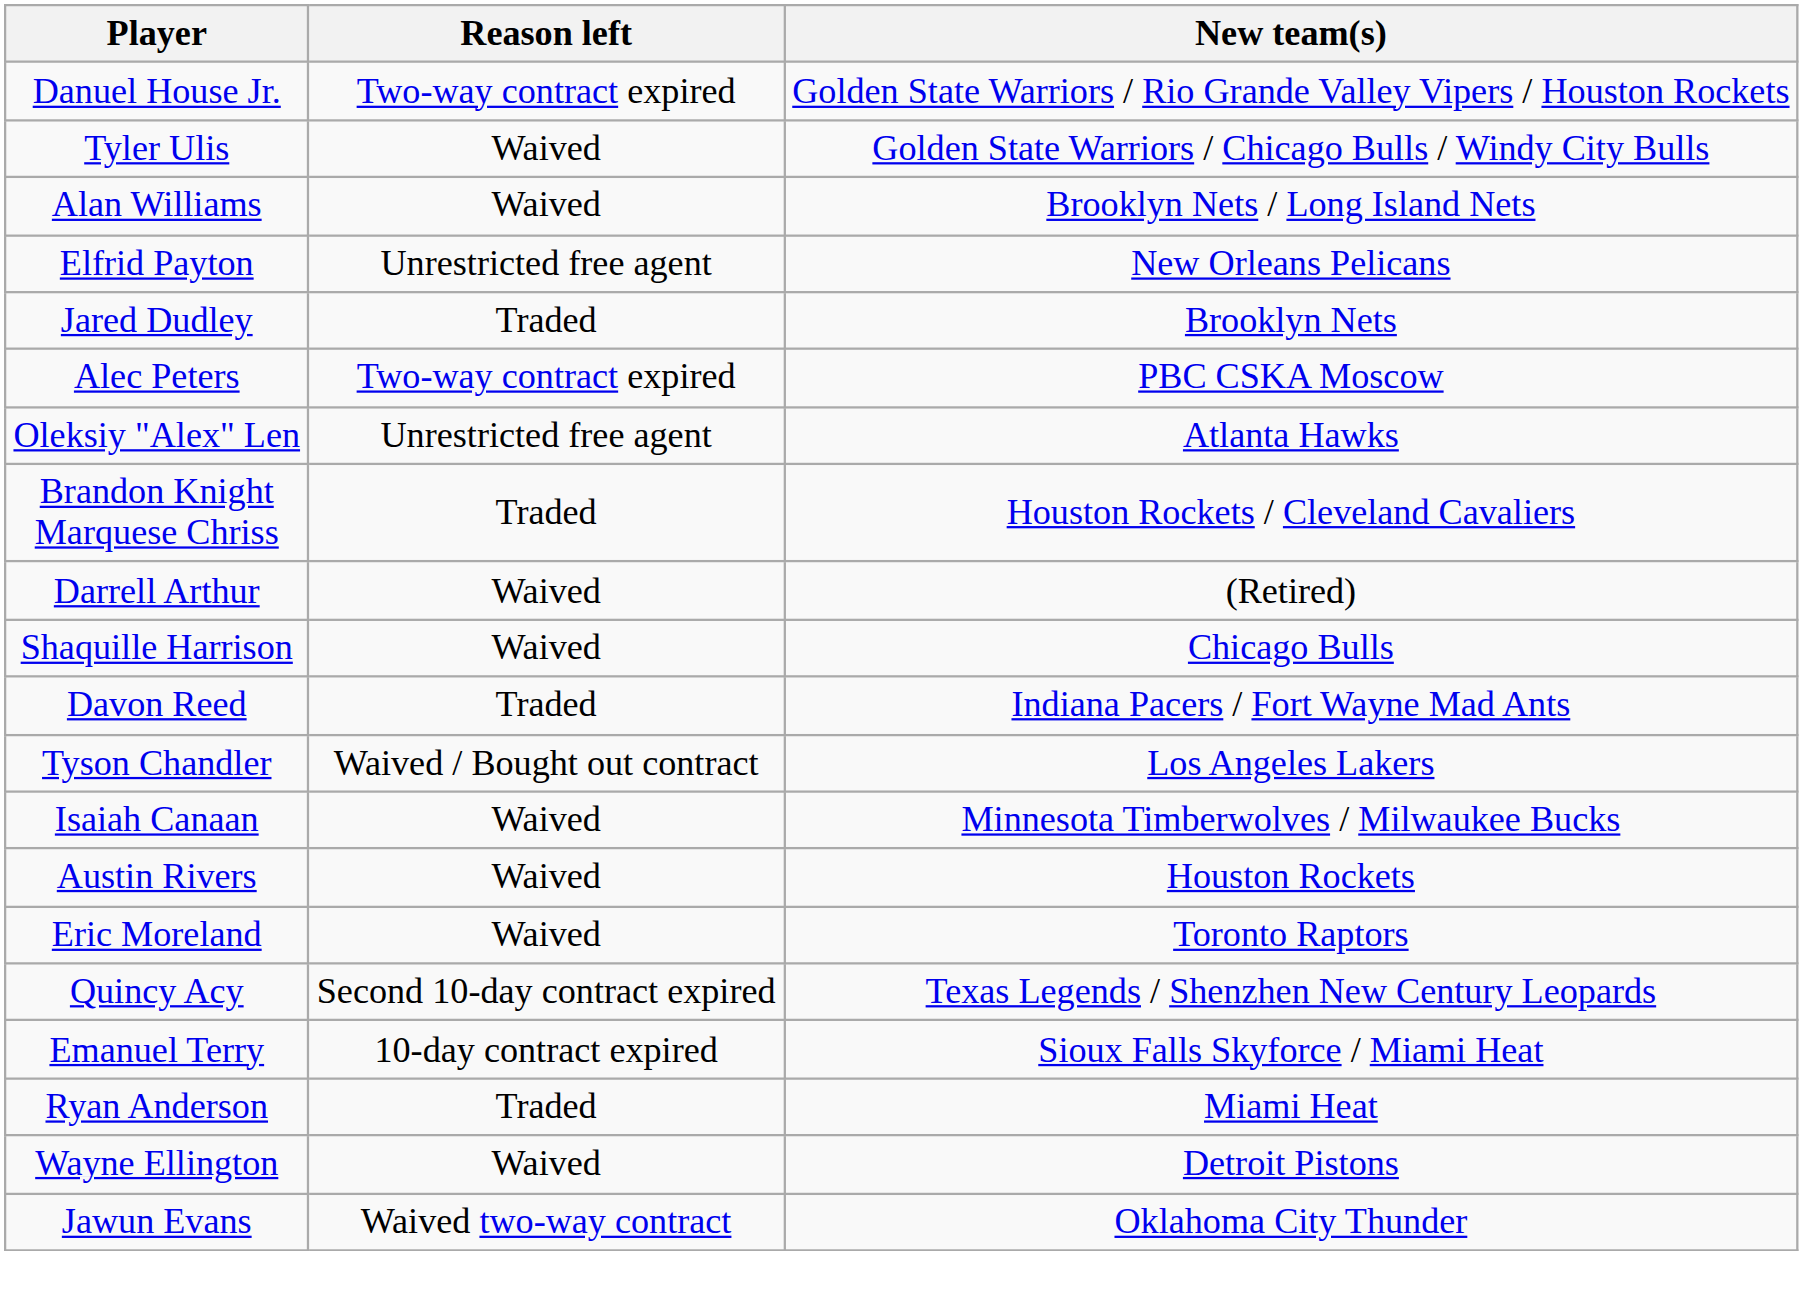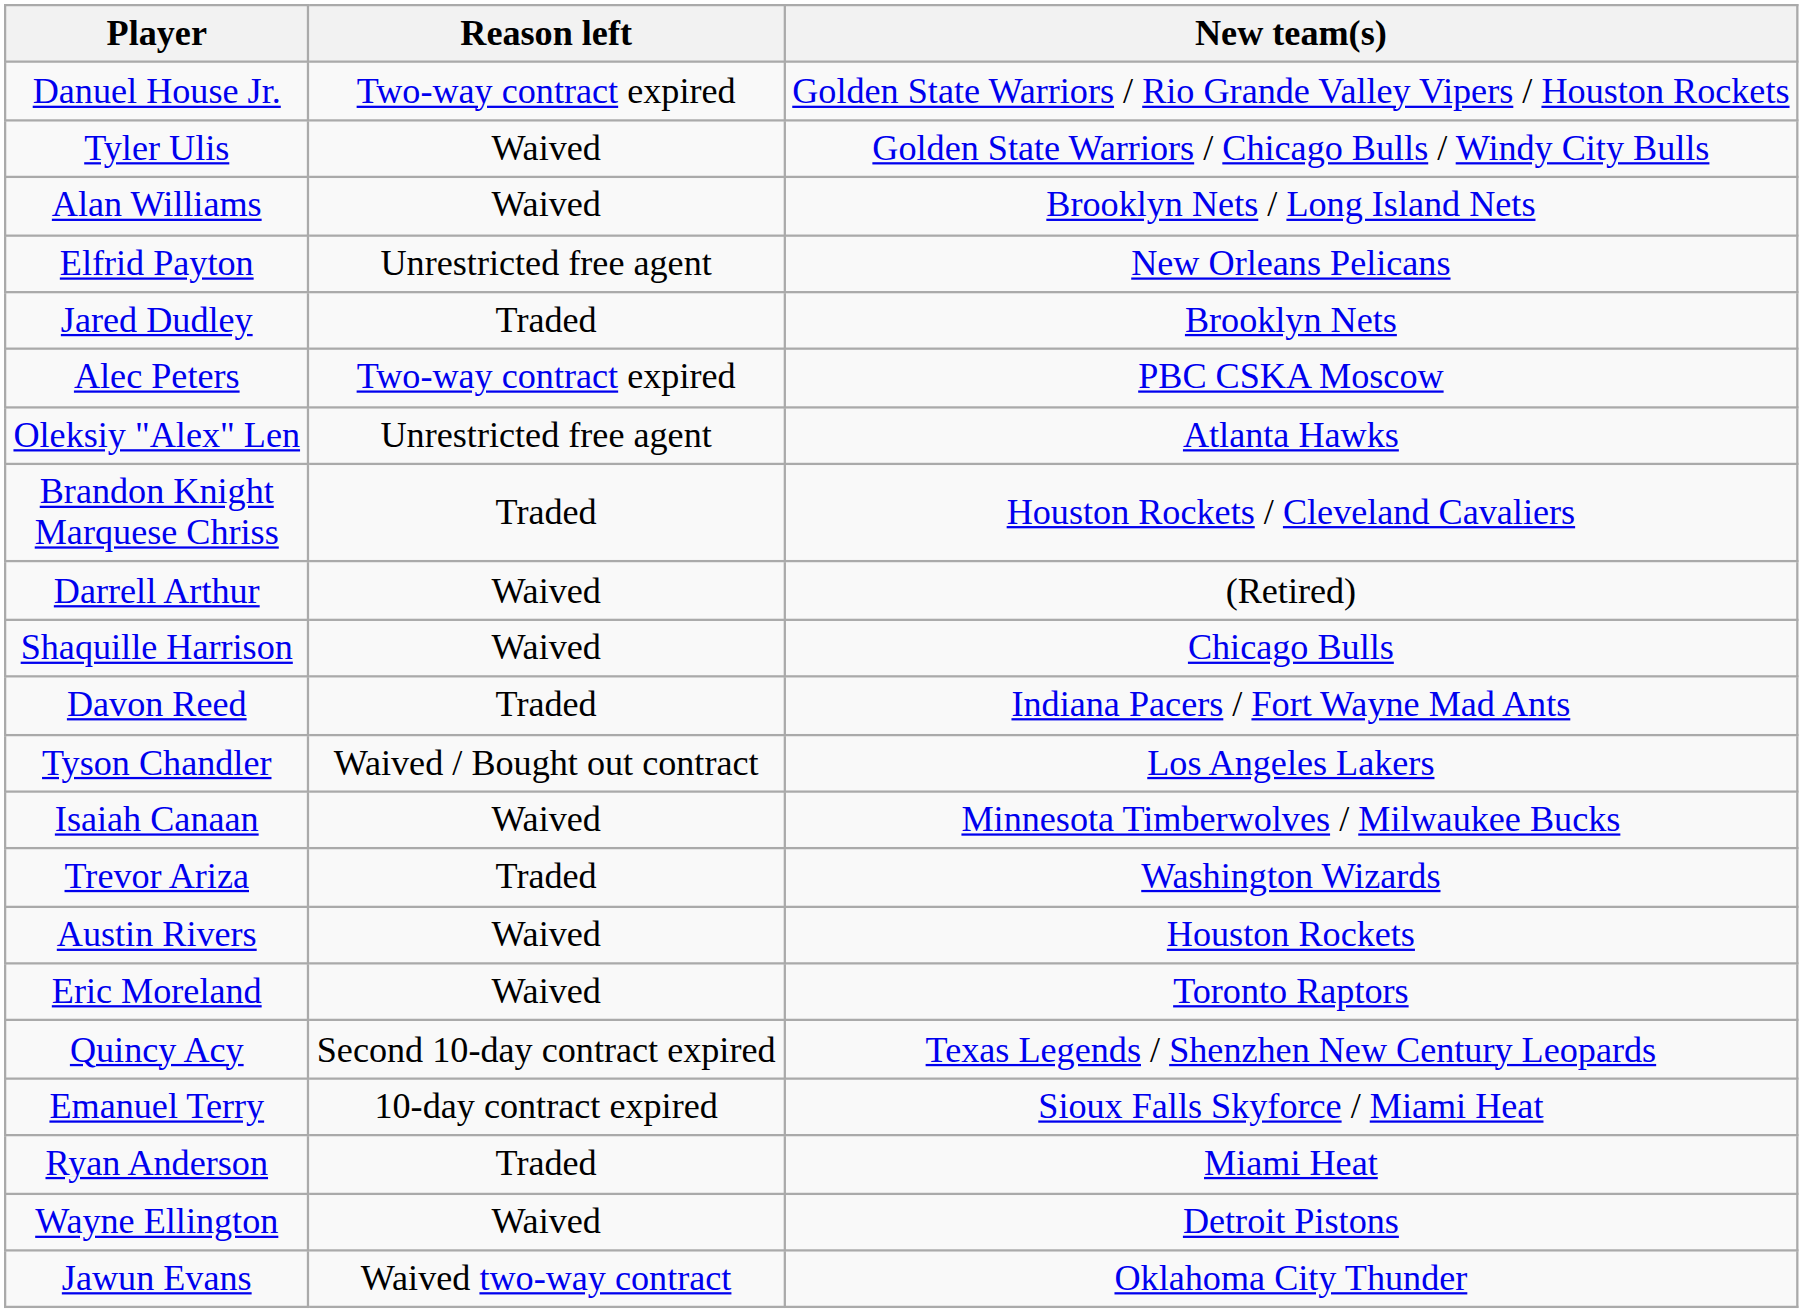+ row: Trevor Ariza | Traded | Washington Wizards
